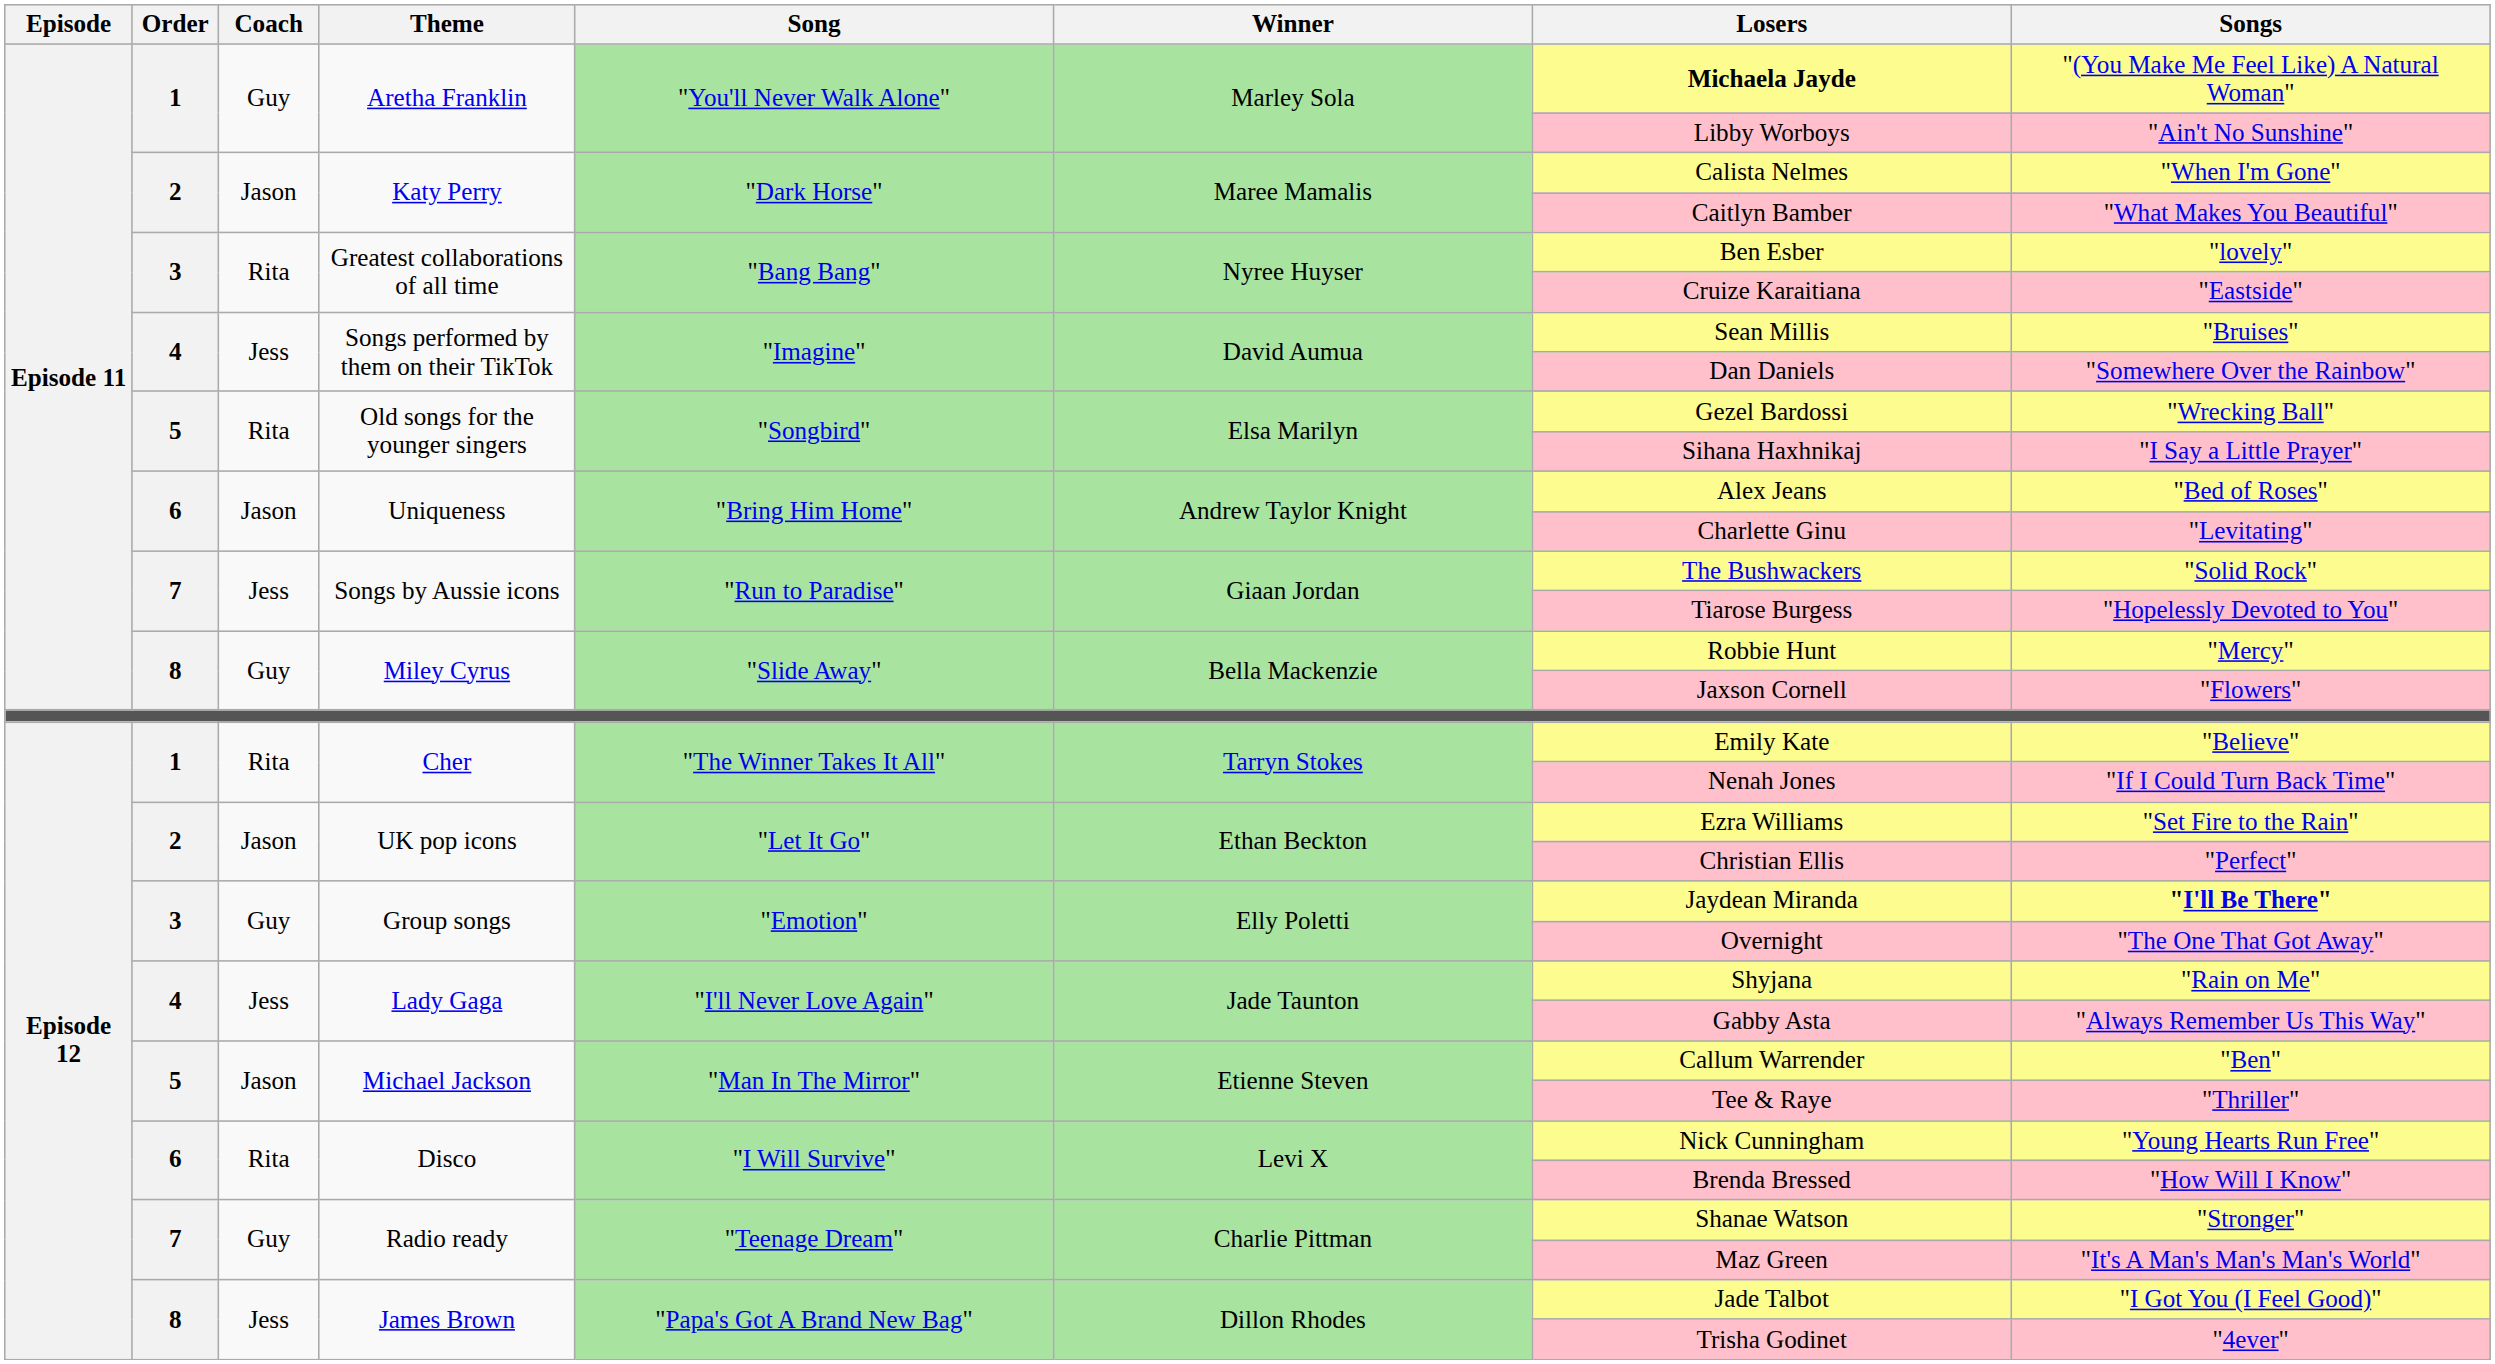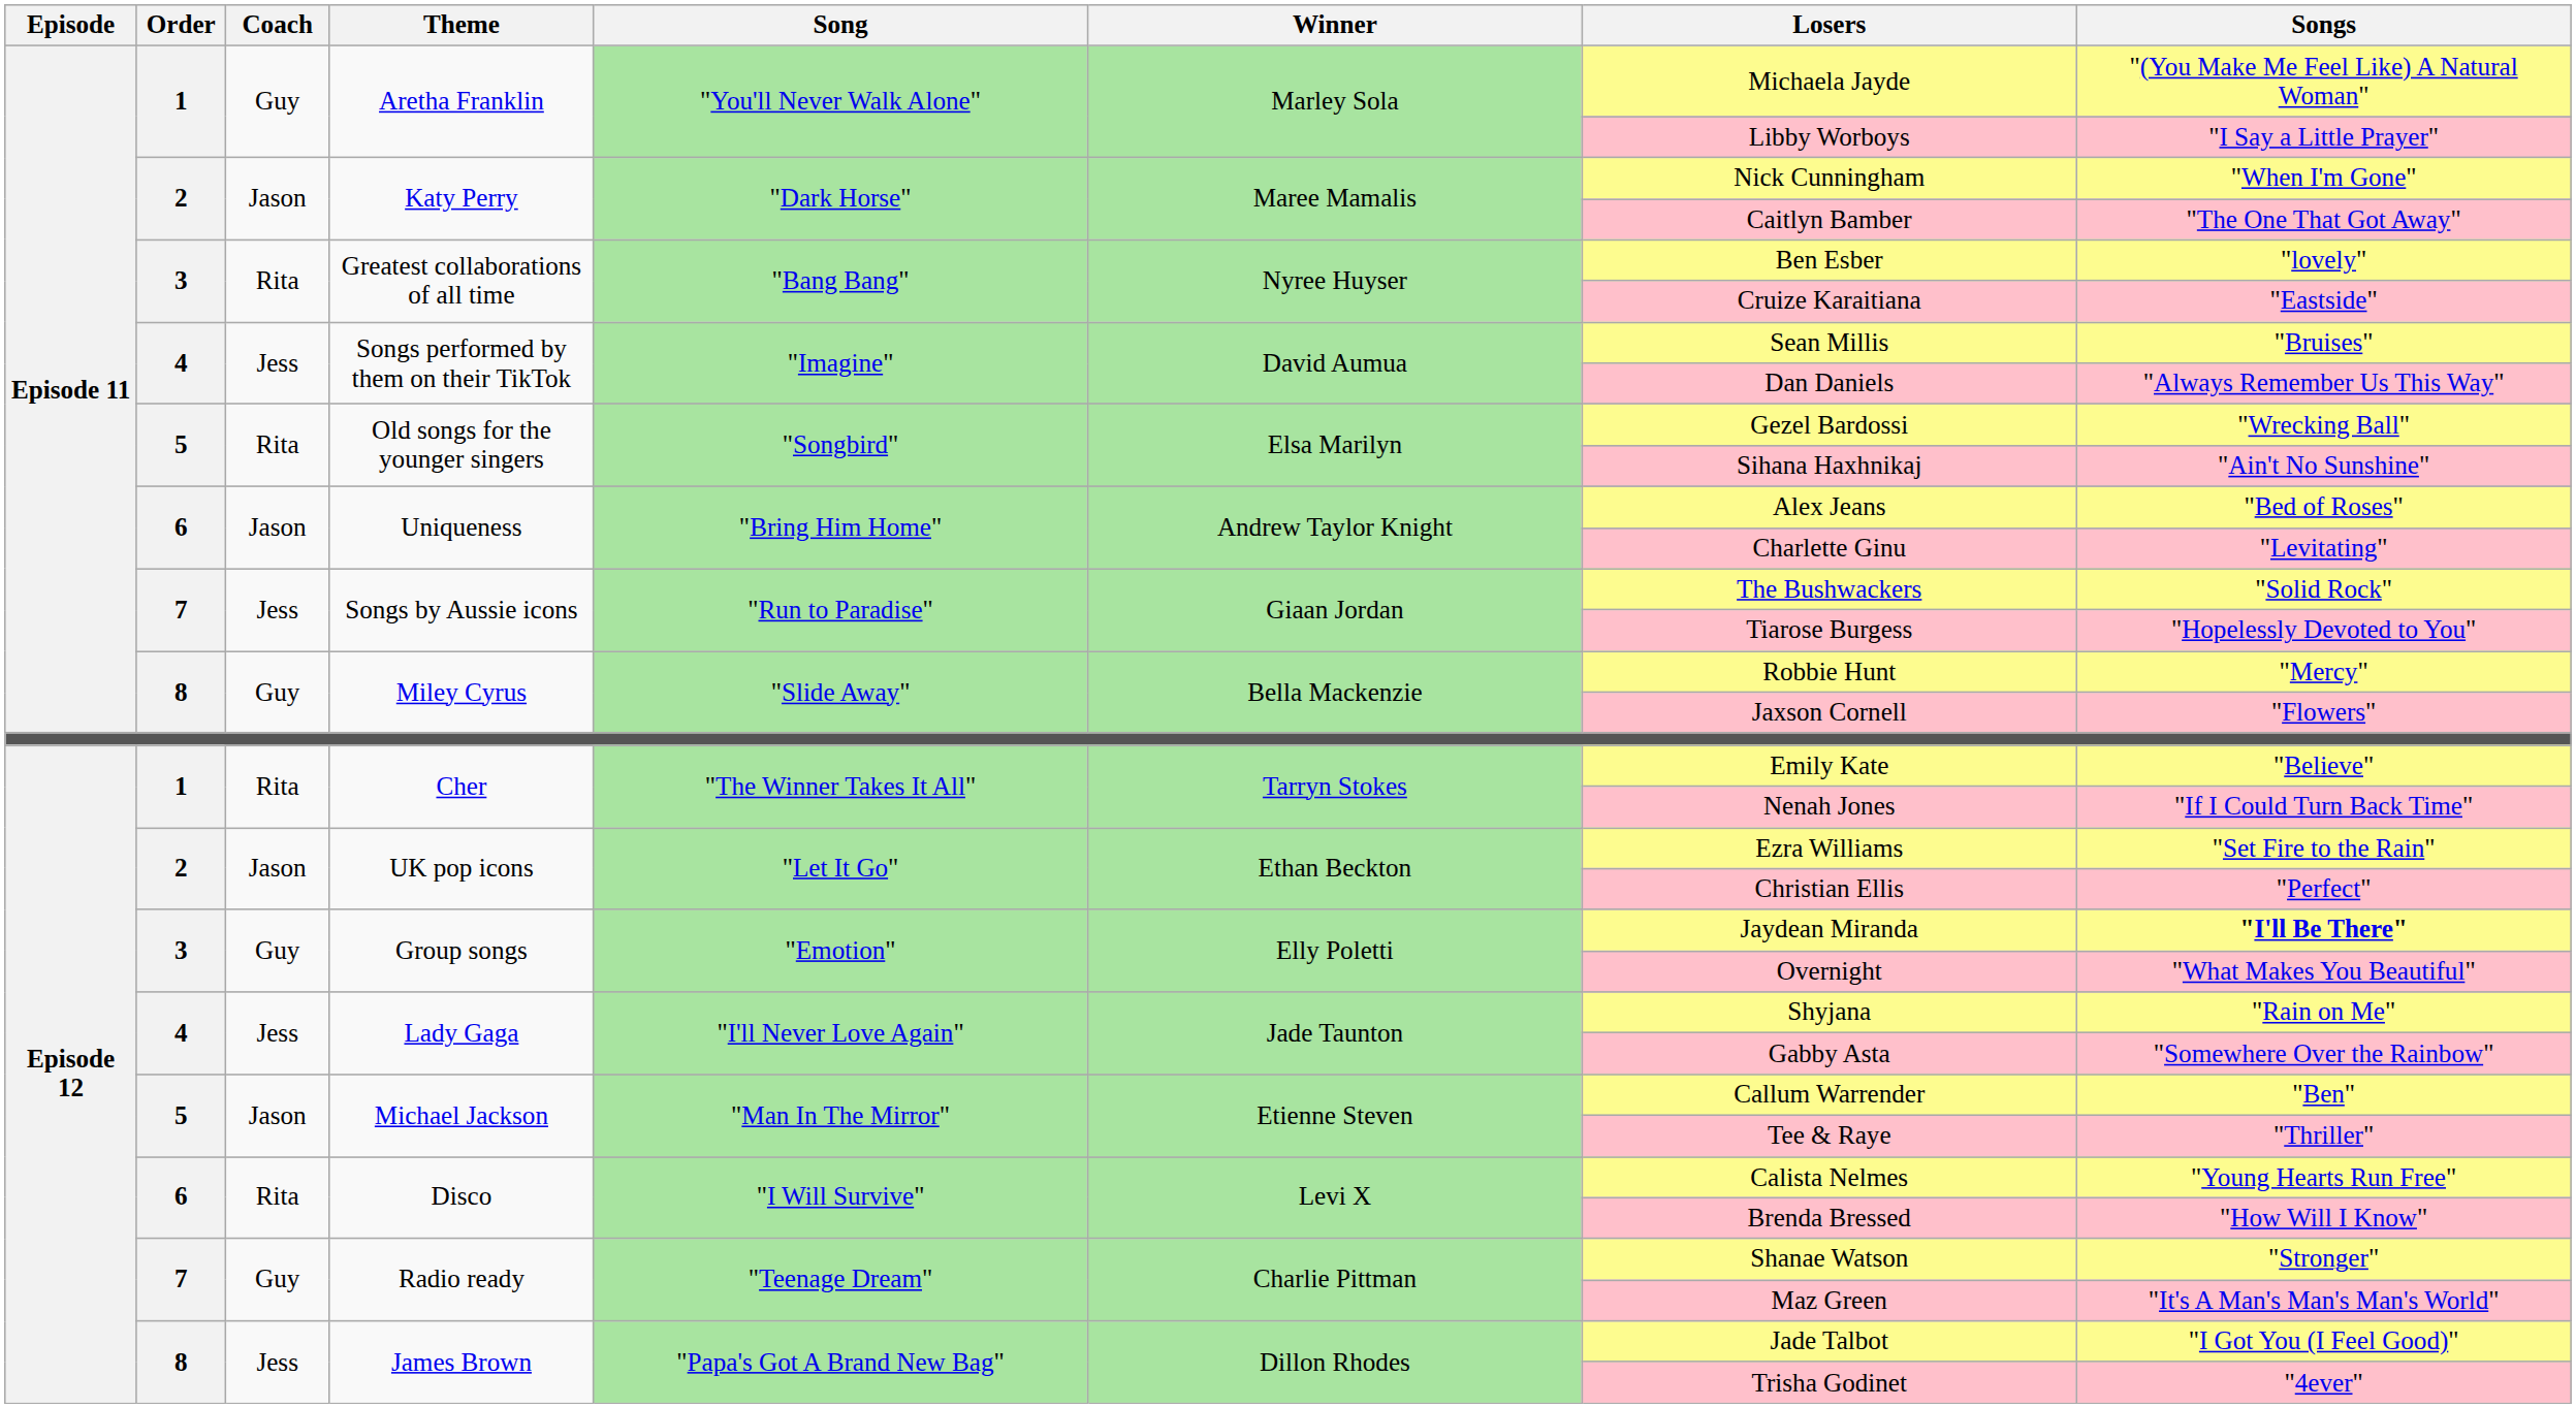row 2 | Losers: bold -> normal
row 3 | Songs: "Ain't No Sunshine" -> "I Say a Little Prayer"
row 4 | Losers: Calista Nelmes -> Nick Cunningham
row 5 | Songs: "What Makes You Beautiful" -> "The One That Got Away"
row 9 | Songs: "Somewhere Over the Rainbow" -> "Always Remember Us This Way"
row 11 | Songs: "I Say a Little Prayer" -> "Ain't No Sunshine"
row 24 | Songs: "The One That Got Away" -> "What Makes You Beautiful"
row 26 | Songs: "Always Remember Us This Way" -> "Somewhere Over the Rainbow"
row 29 | Losers: Nick Cunningham -> Calista Nelmes
